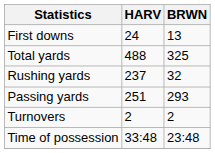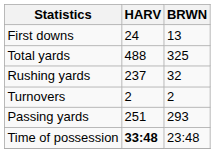rows swapped: Passing yards <-> Turnovers
Time of possession | HARV: normal -> bold
